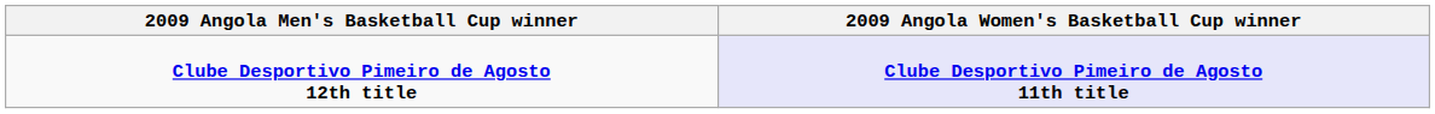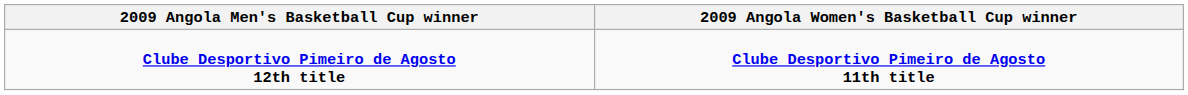Clube Desportivo Pimeiro de Agosto 12th title | 2009 Angola Women's Basketball Cup winner: lavender background -> no background
